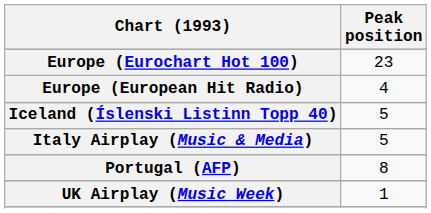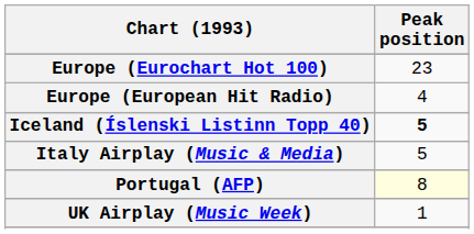Iceland (Íslenski Listinn Topp 40) | Peak position: normal -> bold
Portugal (AFP) | Peak position: no background -> lightyellow background
